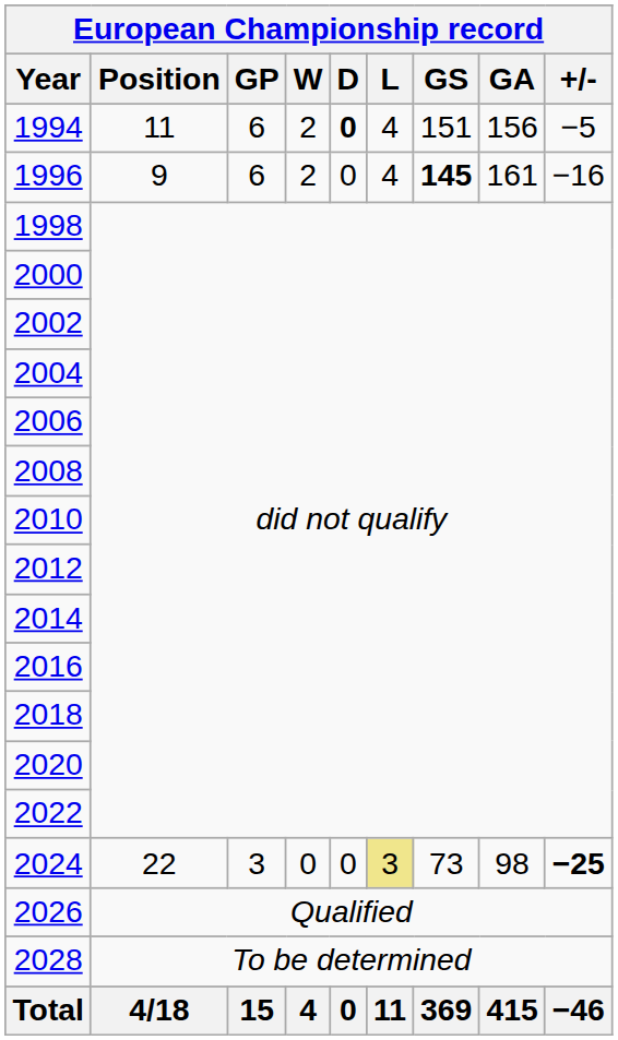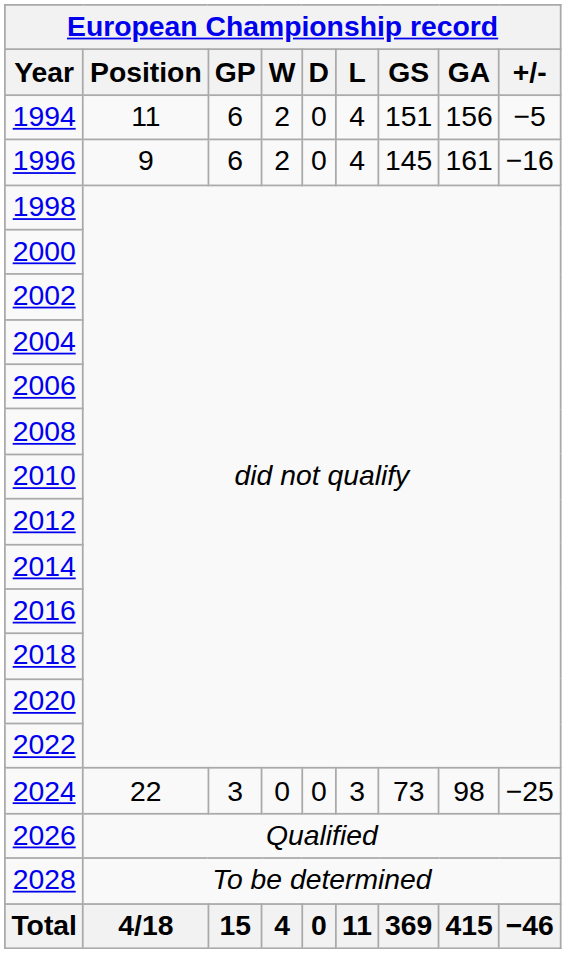1994 | D: bold -> normal
1996 | GS: bold -> normal
2024 | L: khaki background -> no background
2024 | +/-: bold -> normal
